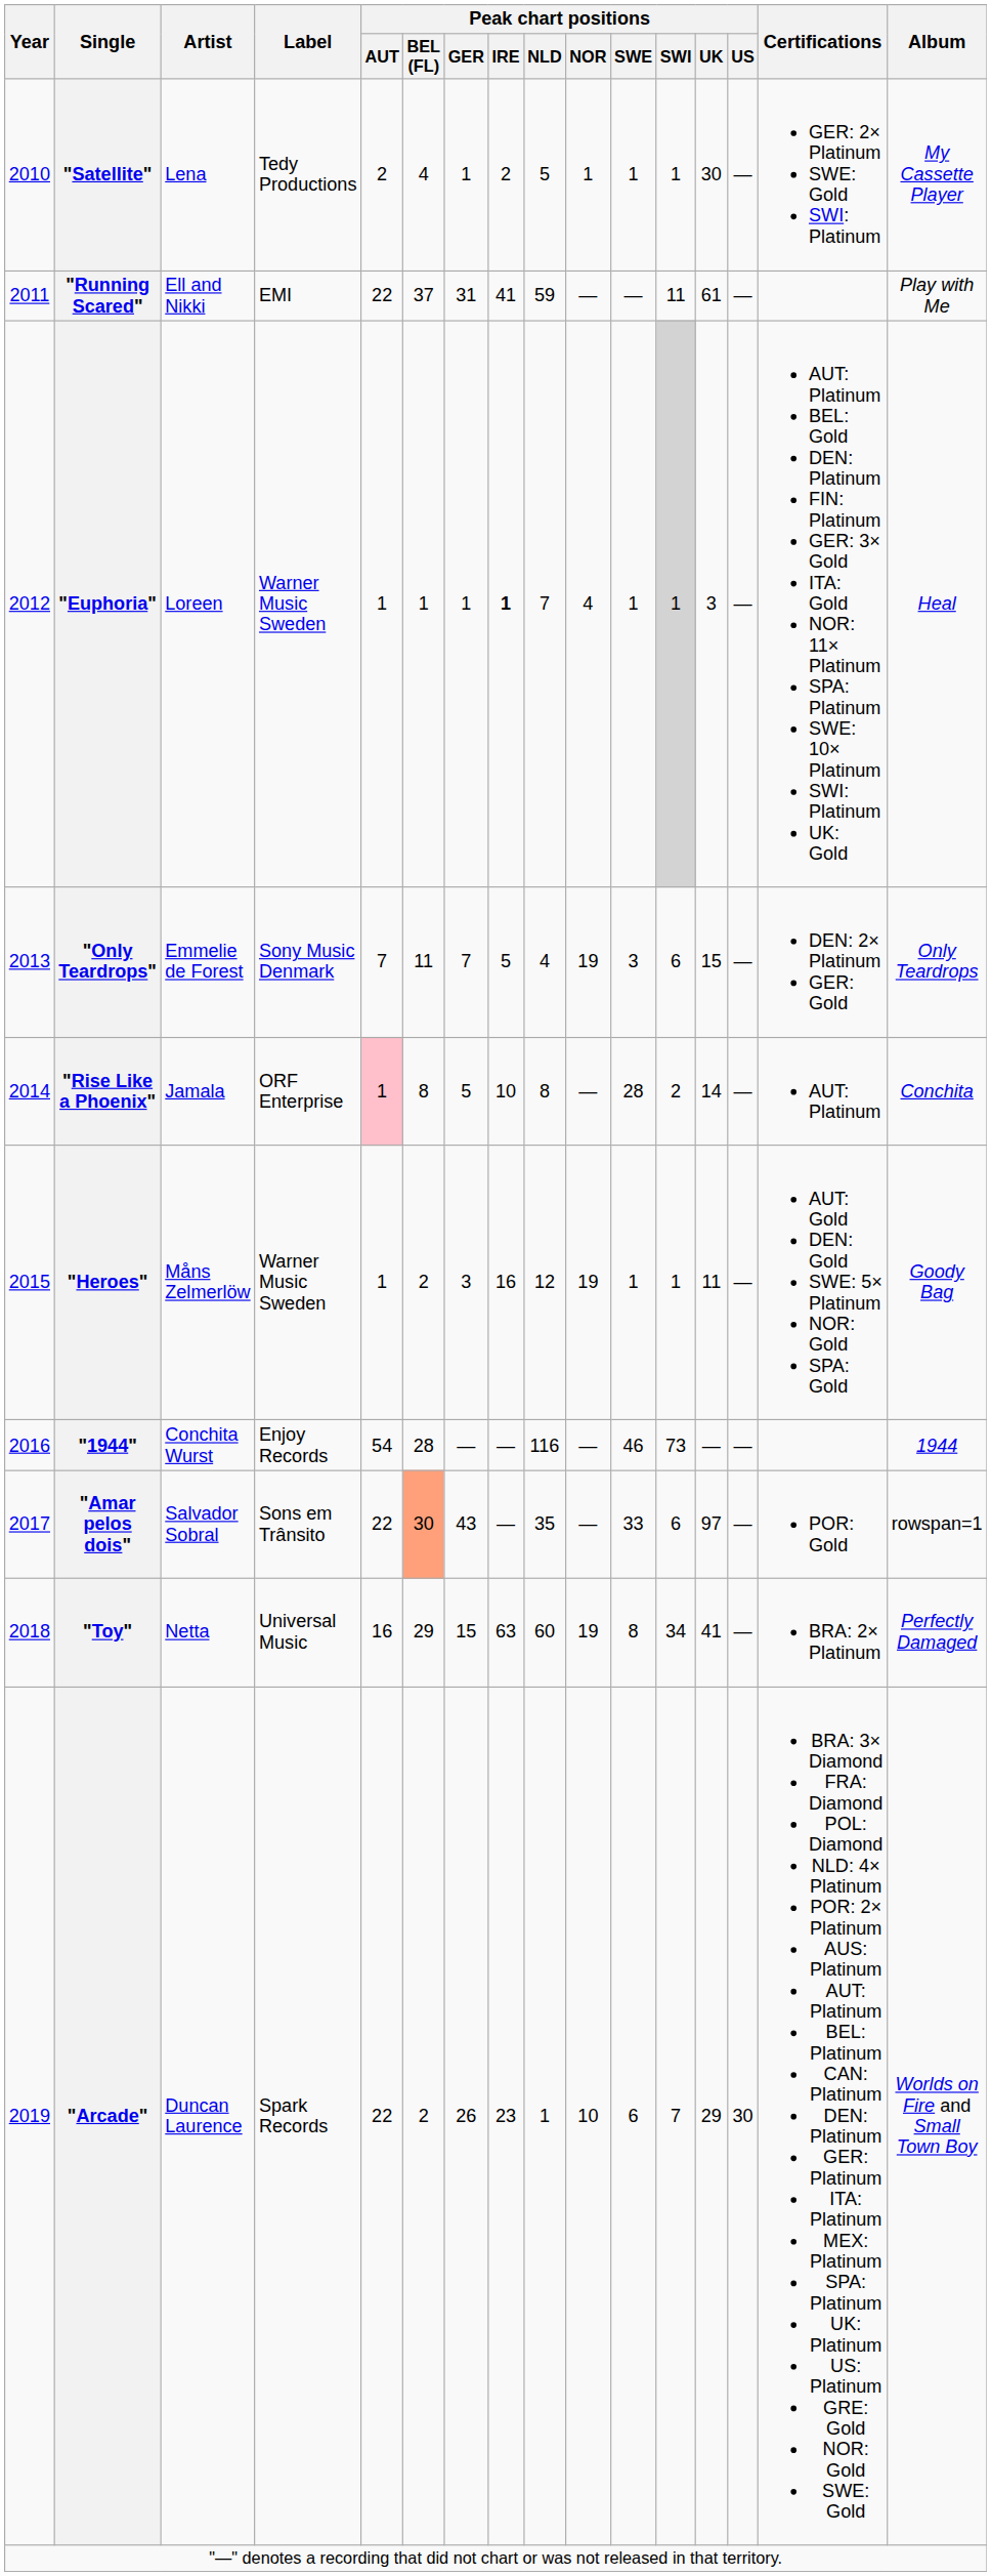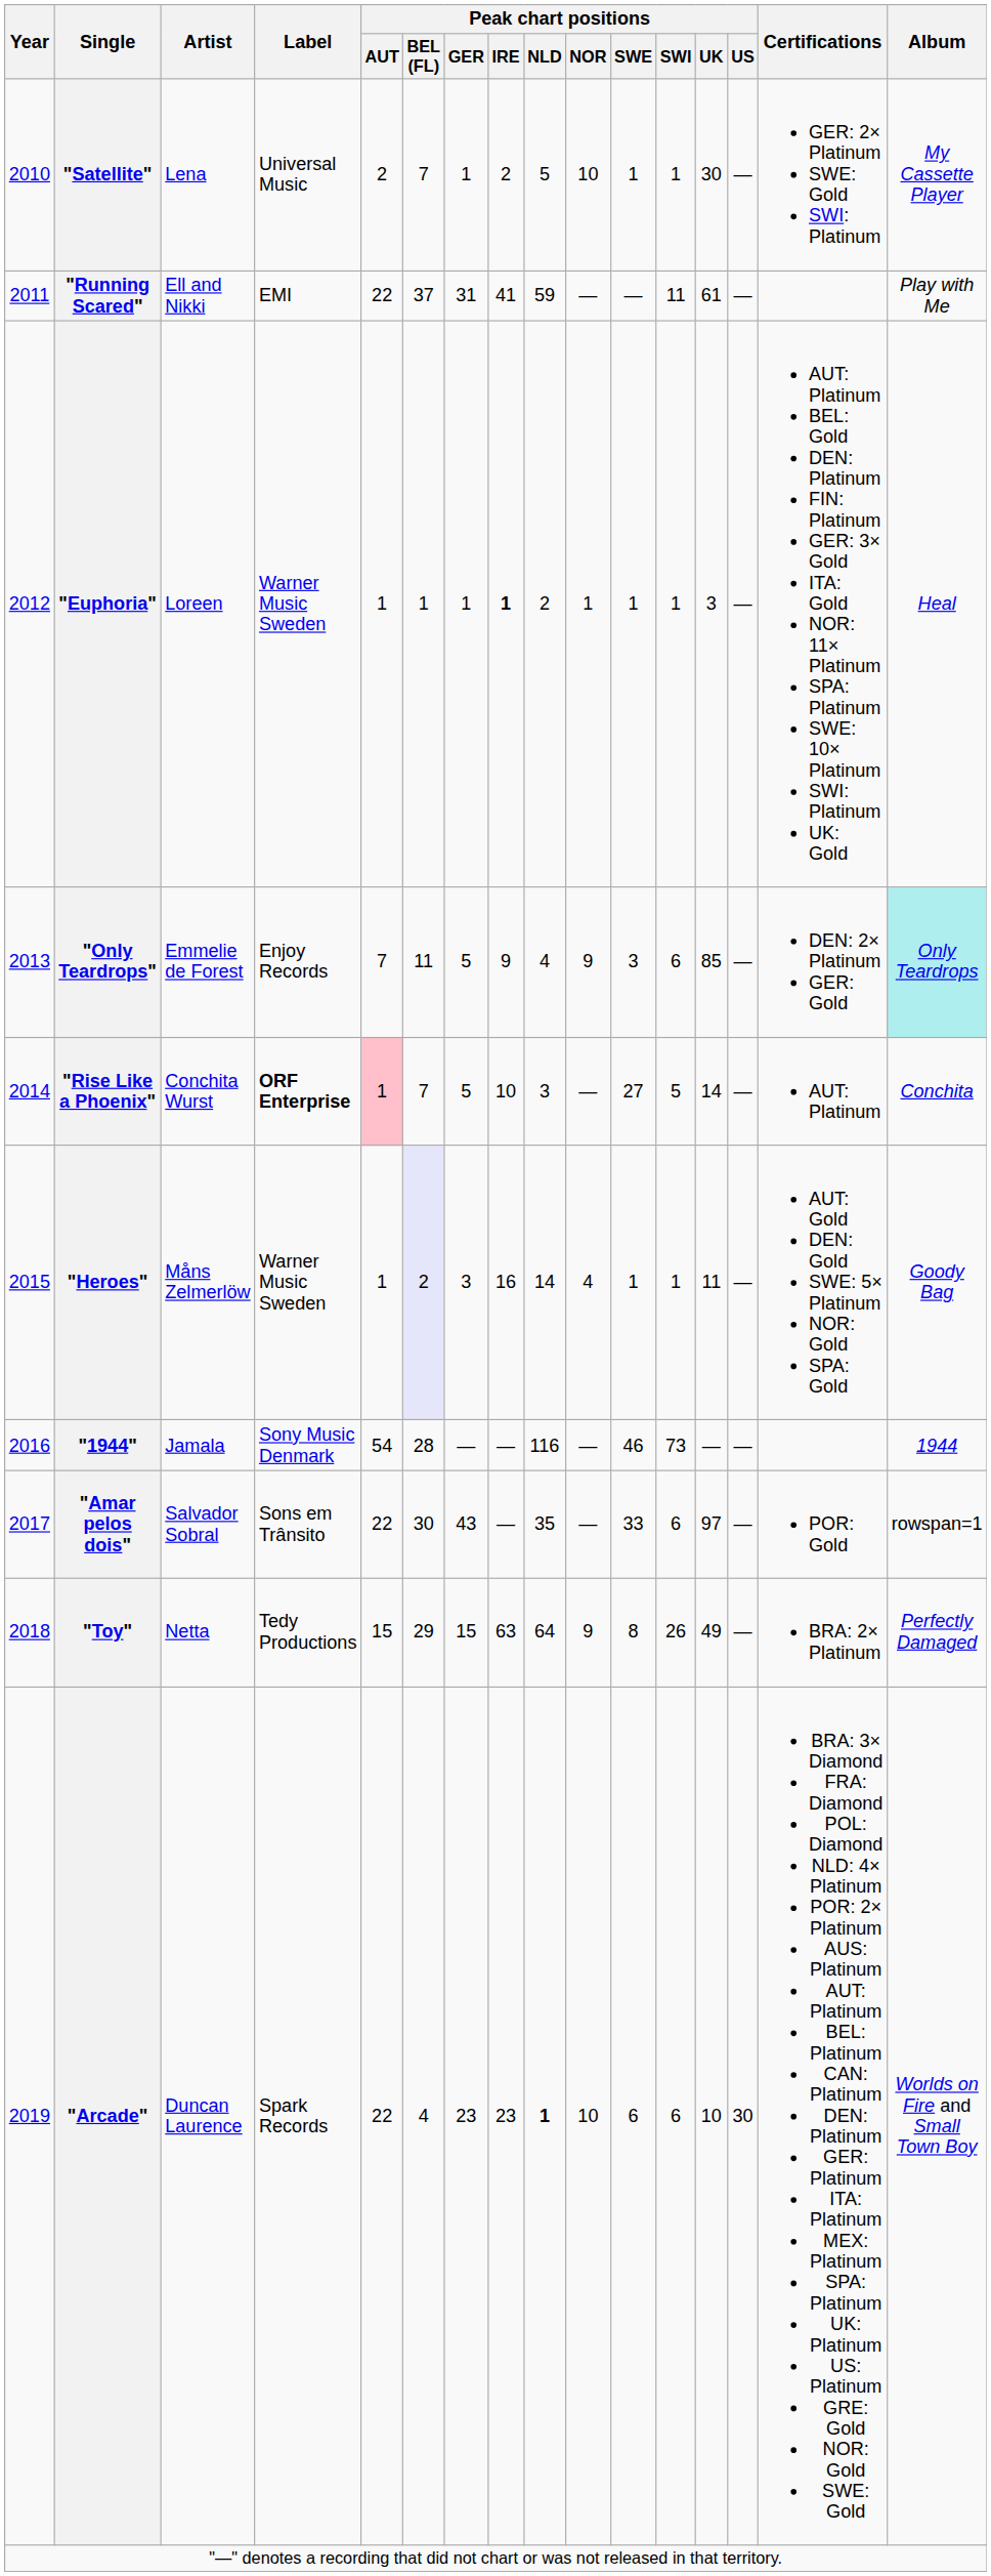"Satellite" | Label: Tedy Productions -> Universal Music
"Satellite" | Peak chart positions / BEL (FL): 4 -> 7
"Satellite" | Peak chart positions / NOR: 1 -> 10
"Euphoria" | Peak chart positions / NLD: 7 -> 2
"Euphoria" | Peak chart positions / NOR: 4 -> 1
"Euphoria" | Peak chart positions / SWI: lightgrey background -> no background
"Only Teardrops" | Label: Sony Music Denmark -> Enjoy Records
"Only Teardrops" | Peak chart positions / GER: 7 -> 5
"Only Teardrops" | Peak chart positions / IRE: 5 -> 9
"Only Teardrops" | Peak chart positions / NOR: 19 -> 9
"Only Teardrops" | Peak chart positions / UK: 15 -> 85
"Only Teardrops" | Album: no background -> paleturquoise background
"Rise Like a Phoenix" | Artist: Jamala -> Conchita Wurst
"Rise Like a Phoenix" | Label: normal -> bold
"Rise Like a Phoenix" | Peak chart positions / BEL (FL): 8 -> 7
"Rise Like a Phoenix" | Peak chart positions / NLD: 8 -> 3
"Rise Like a Phoenix" | Peak chart positions / SWE: 28 -> 27
"Rise Like a Phoenix" | Peak chart positions / SWI: 2 -> 5
"Heroes" | Peak chart positions / BEL (FL): no background -> lavender background
"Heroes" | Peak chart positions / NLD: 12 -> 14
"Heroes" | Peak chart positions / NOR: 19 -> 4
"1944" | Artist: Conchita Wurst -> Jamala
"1944" | Label: Enjoy Records -> Sony Music Denmark
"Amar pelos dois" | Peak chart positions / BEL (FL): lightsalmon background -> no background
"Toy" | Label: Universal Music -> Tedy Productions
"Toy" | Peak chart positions / AUT: 16 -> 15
"Toy" | Peak chart positions / NLD: 60 -> 64
"Toy" | Peak chart positions / NOR: 19 -> 9
"Toy" | Peak chart positions / SWI: 34 -> 26
"Toy" | Peak chart positions / UK: 41 -> 49
"Arcade" | Peak chart positions / BEL (FL): 2 -> 4
"Arcade" | Peak chart positions / GER: 26 -> 23
"Arcade" | Peak chart positions / NLD: normal -> bold
"Arcade" | Peak chart positions / SWI: 7 -> 6
"Arcade" | Peak chart positions / UK: 29 -> 10
